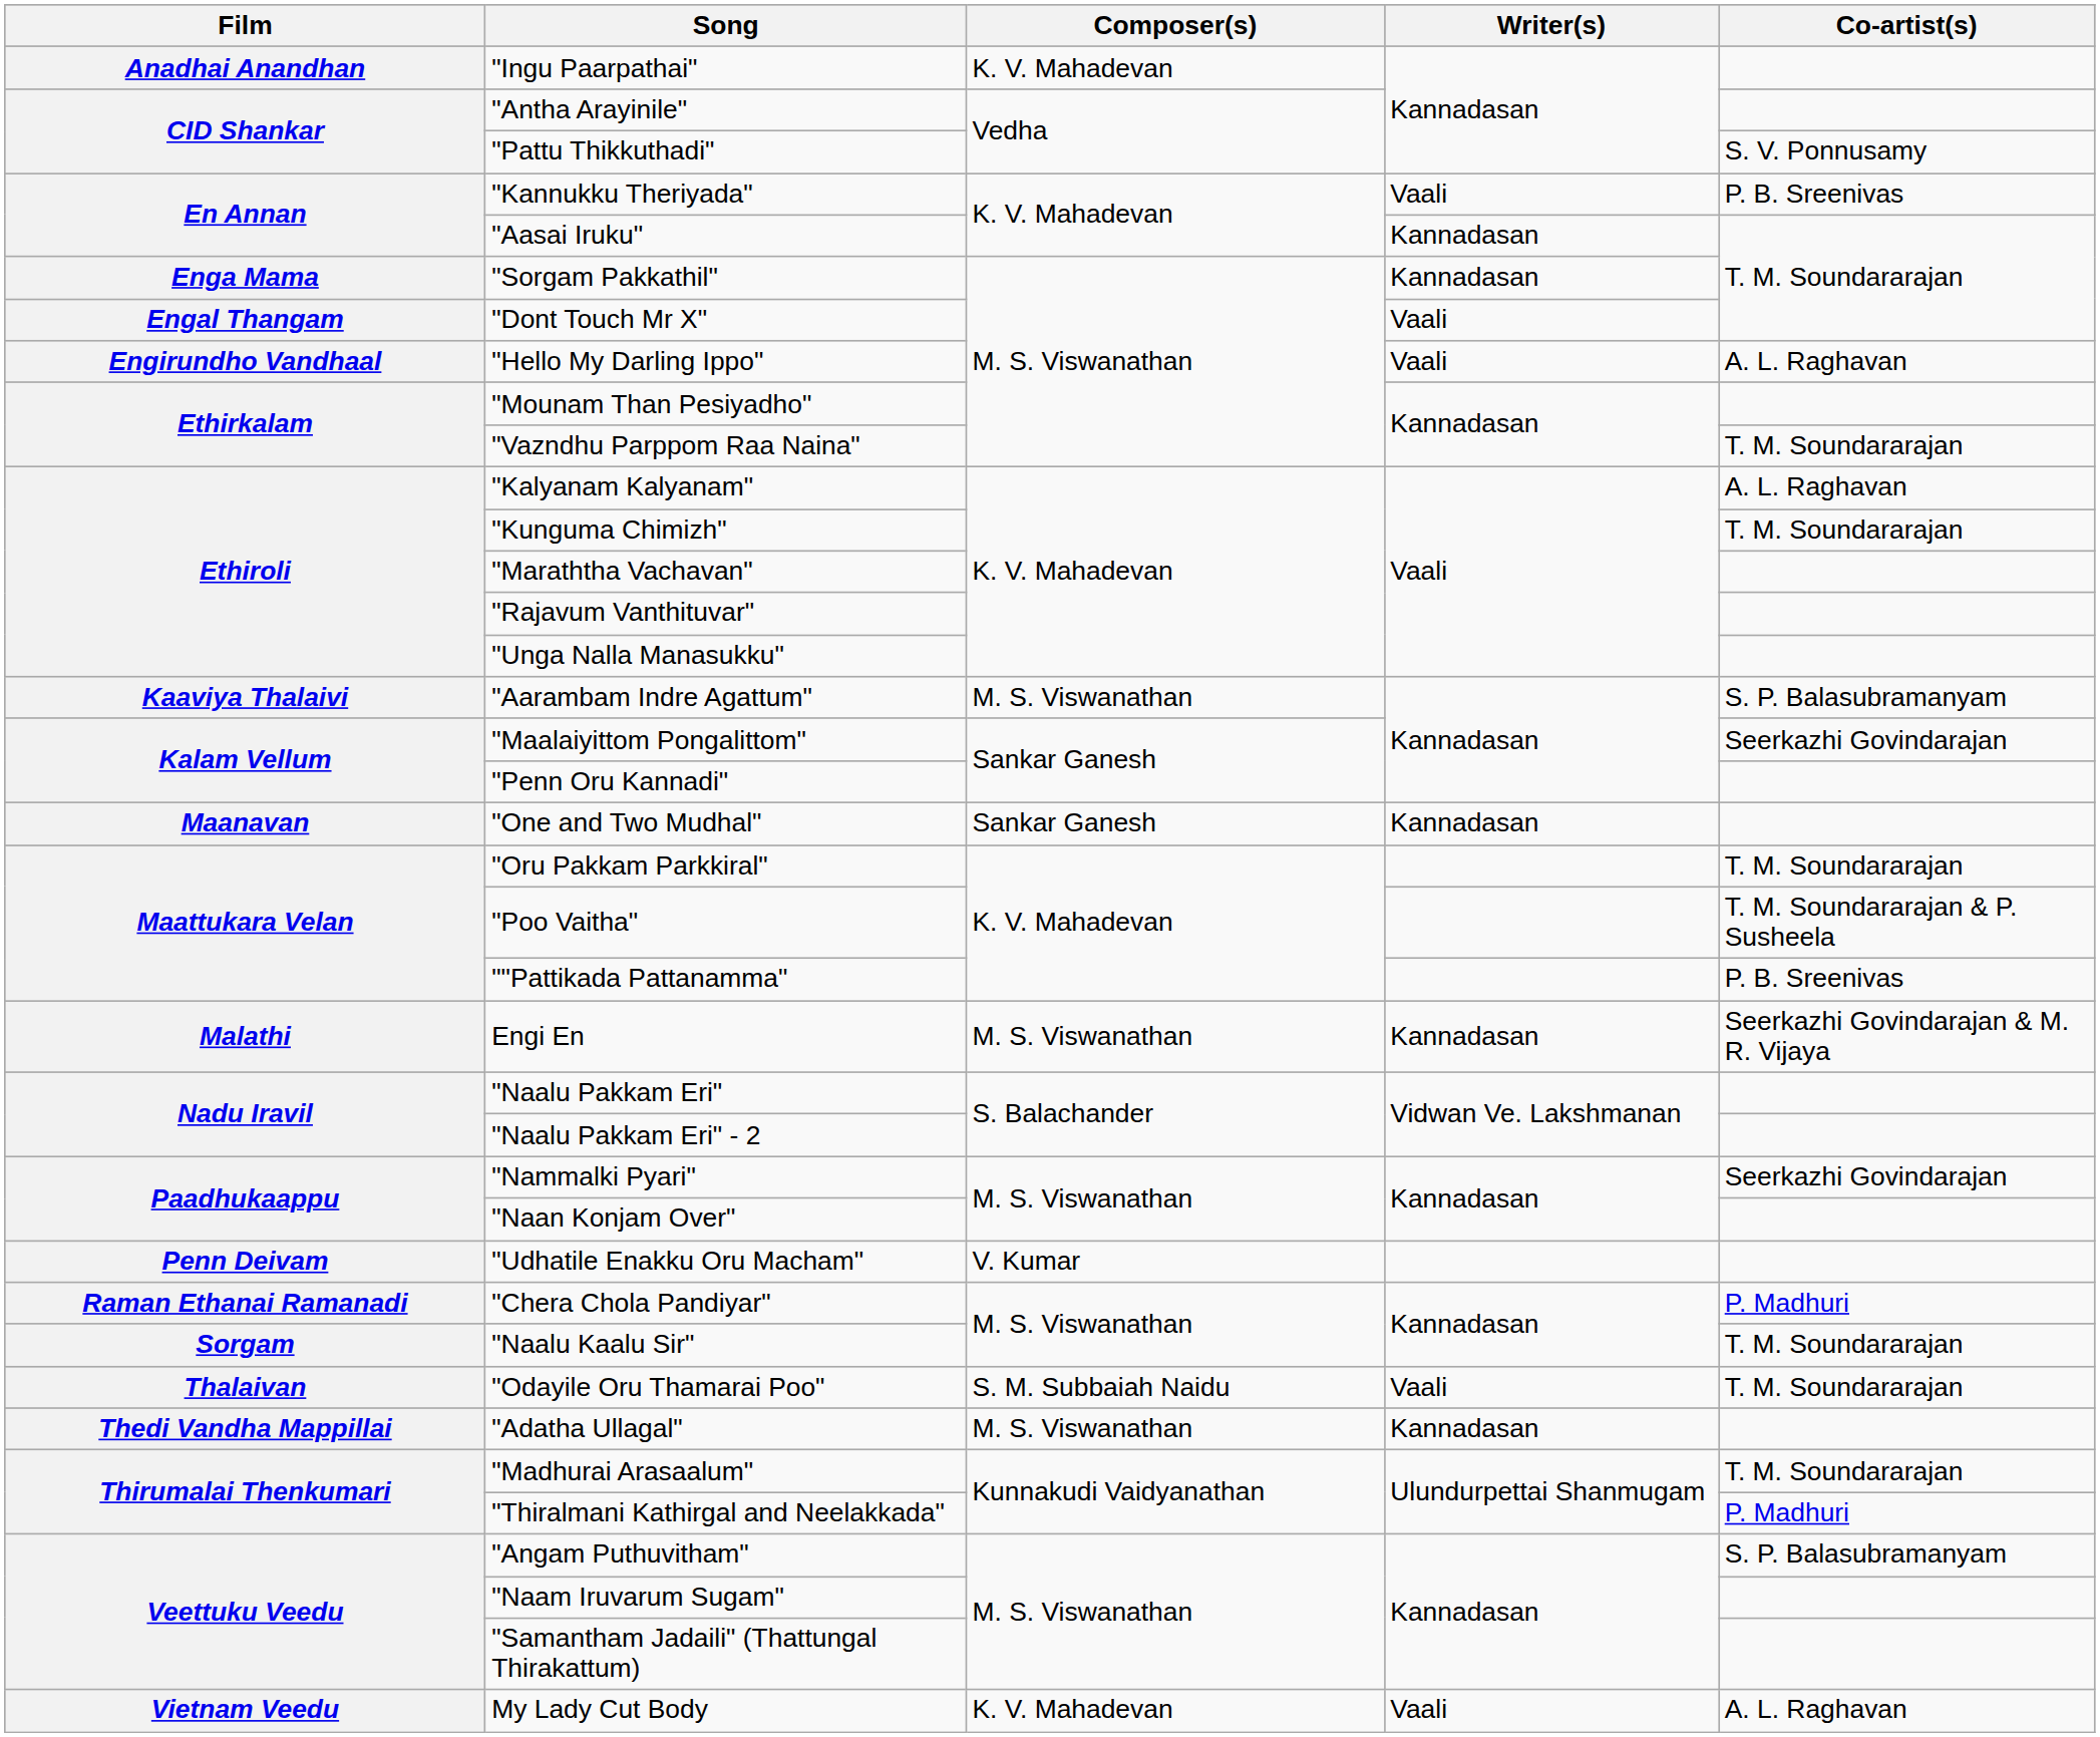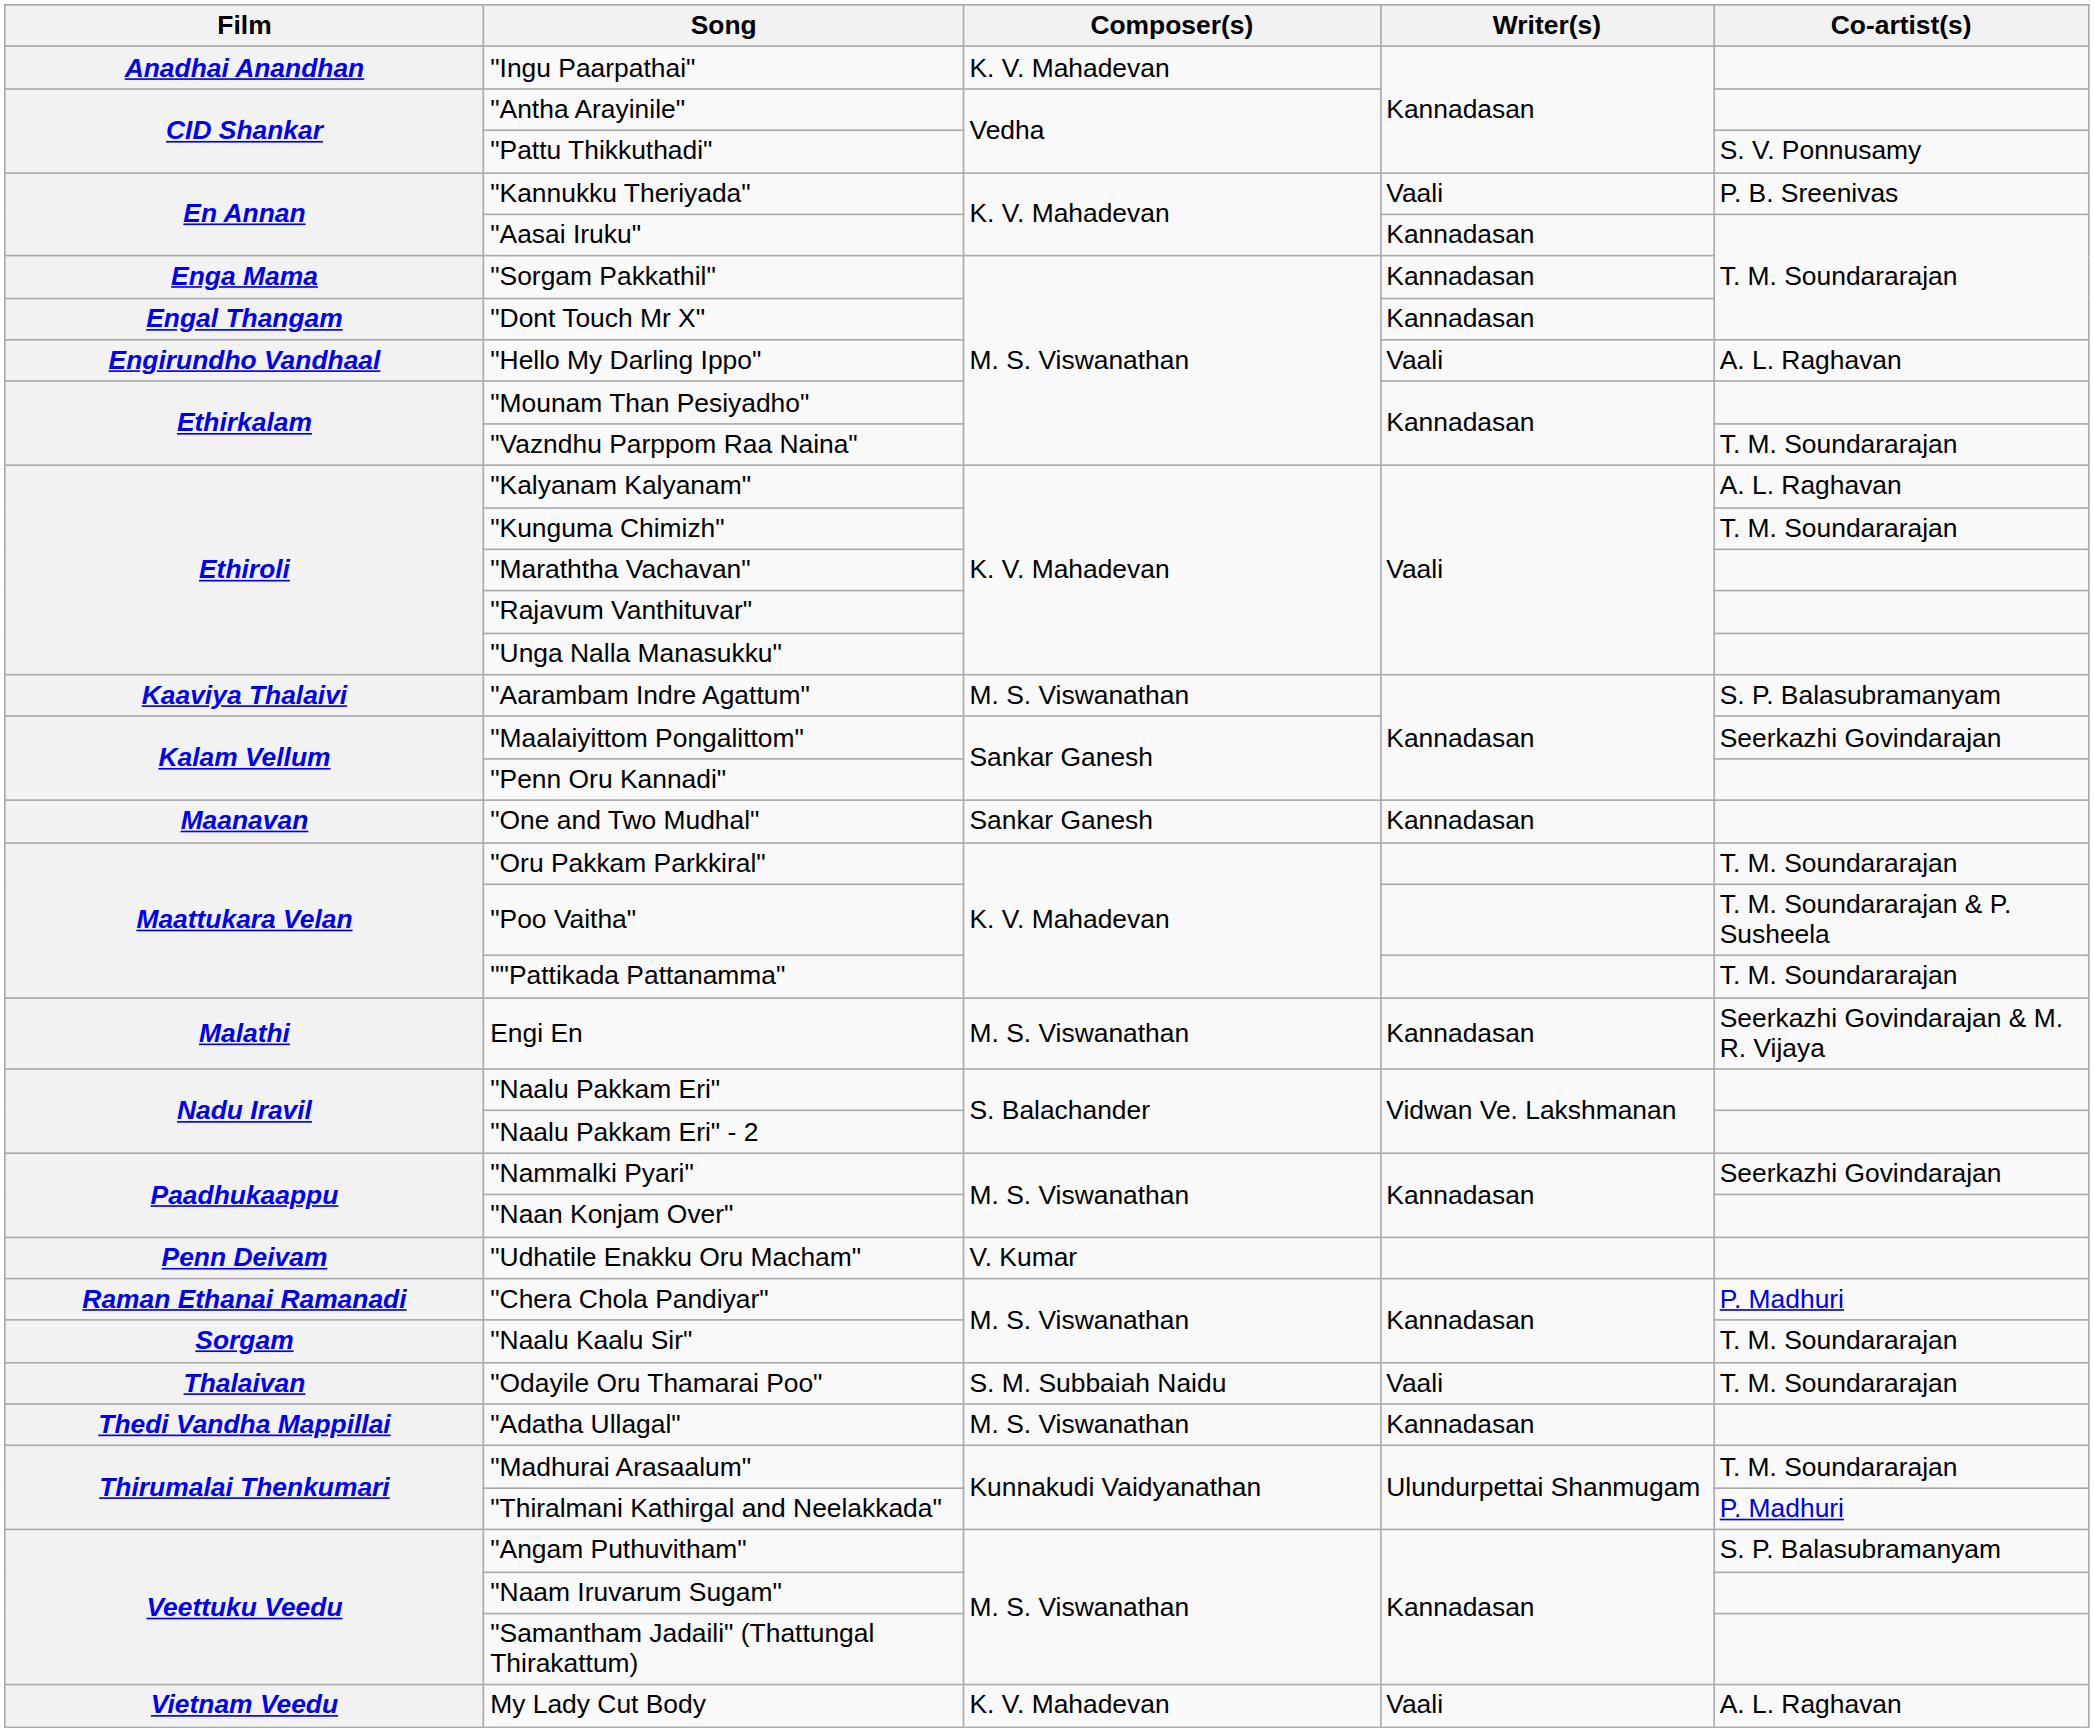"Dont Touch Mr X" | Writer(s): Vaali -> Kannadasan
""Pattikada Pattanamma" | Co-artist(s): P. B. Sreenivas -> T. M. Soundararajan
